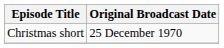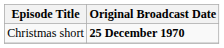Christmas short | Original Broadcast Date: normal -> bold
